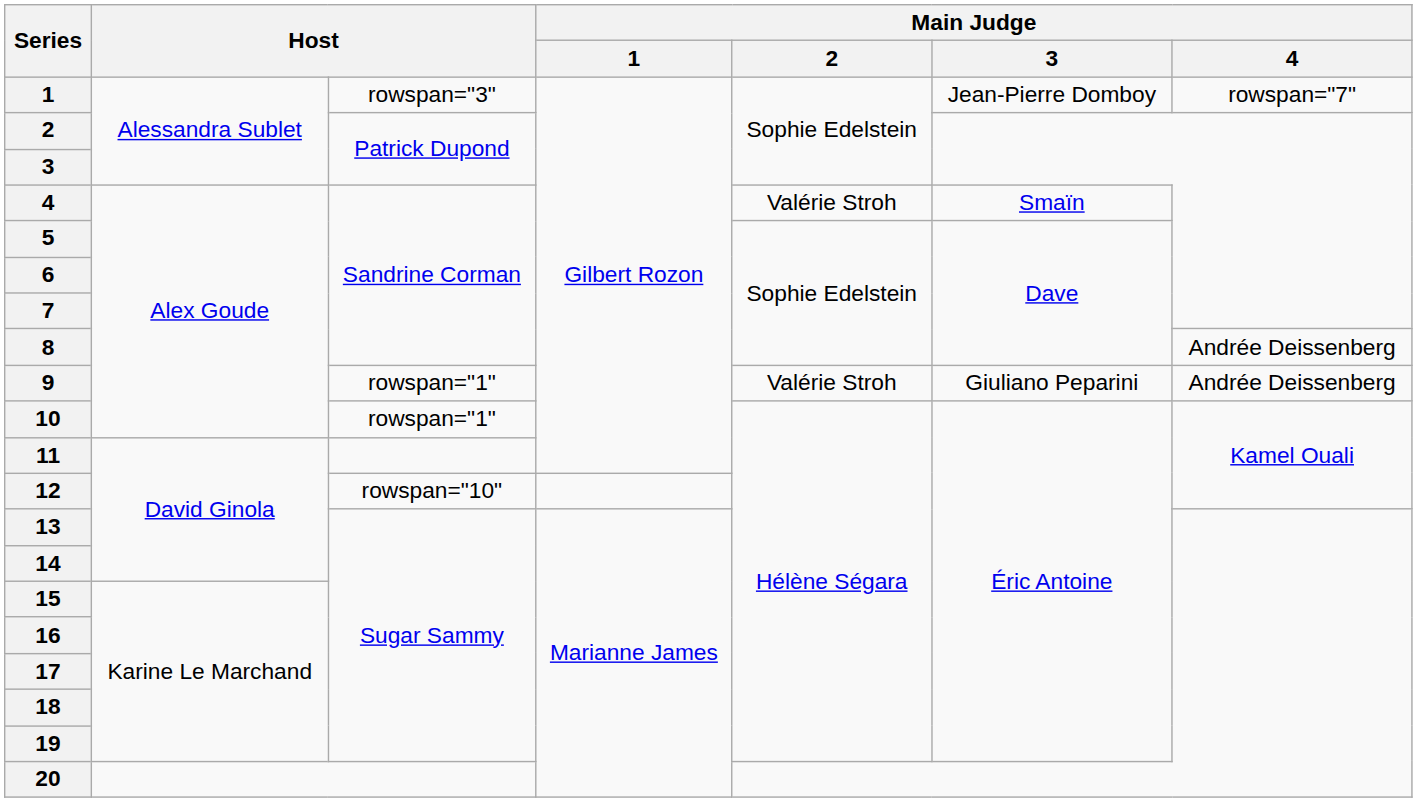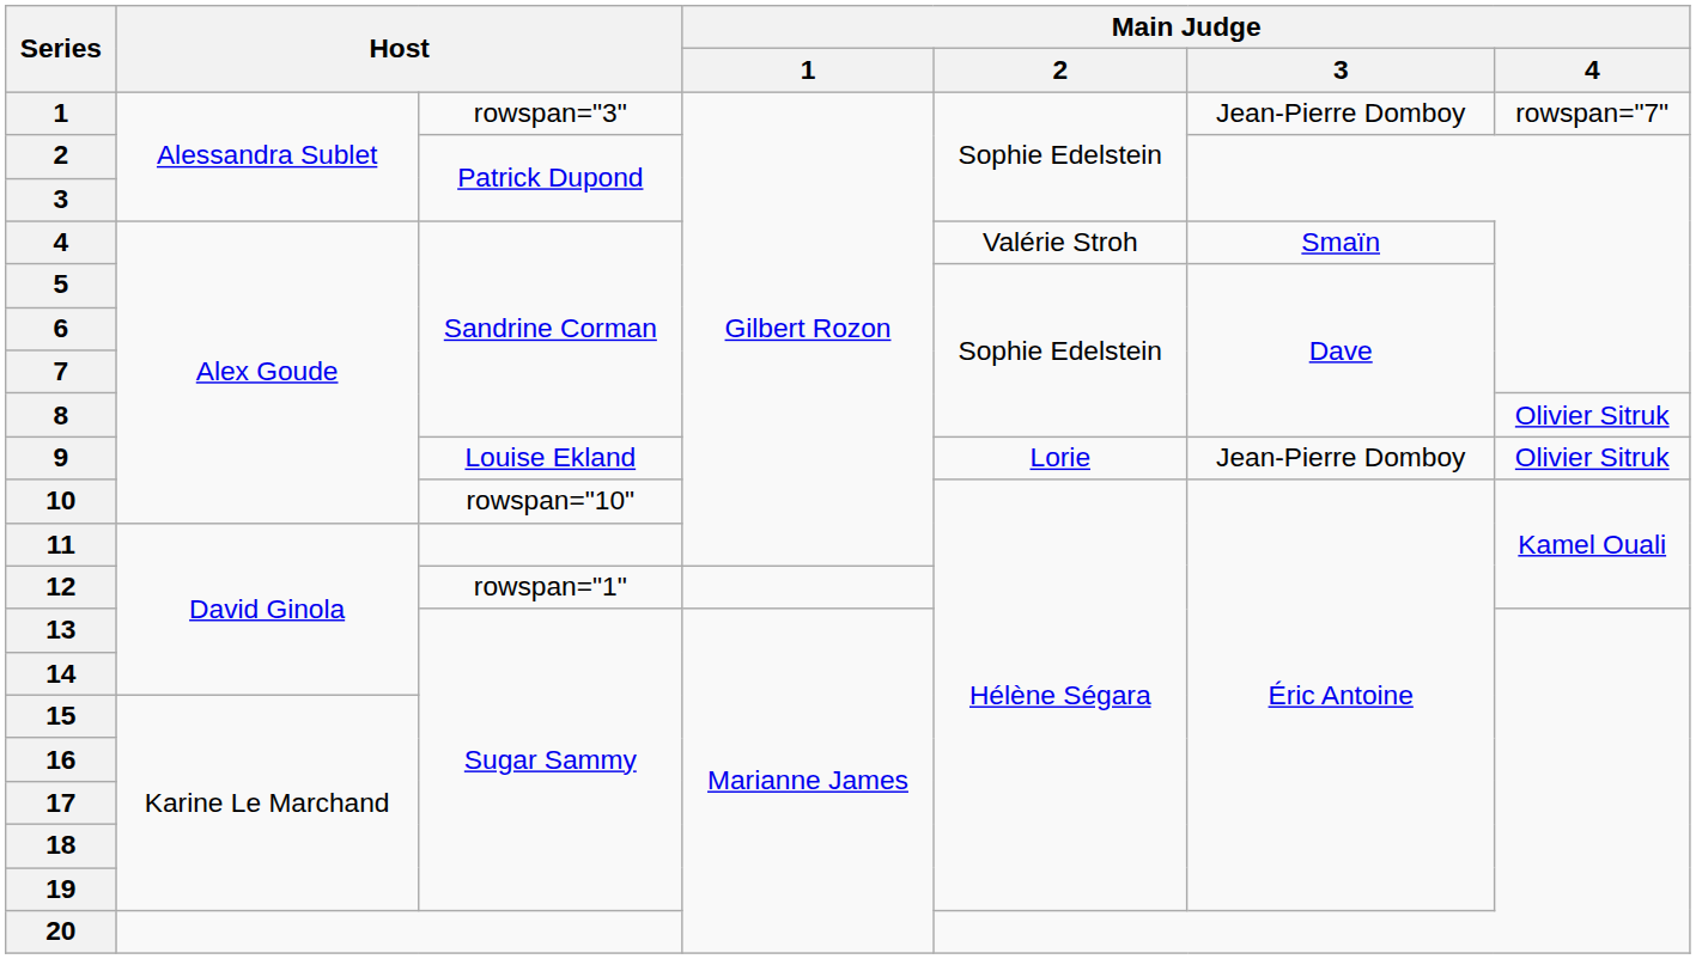8 | Main Judge / 4: Andrée Deissenberg -> Olivier Sitruk
9 | column 3: rowspan="1" -> Louise Ekland
9 | Main Judge / 2: Valérie Stroh -> Lorie
9 | Main Judge / 3: Giuliano Peparini -> Jean-Pierre Domboy
9 | Main Judge / 4: Andrée Deissenberg -> Olivier Sitruk
10 | column 3: rowspan="1" -> rowspan="10"
12 | column 3: rowspan="10" -> rowspan="1"
